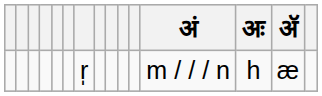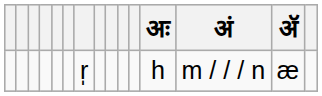columns swapped: अं <-> अः
